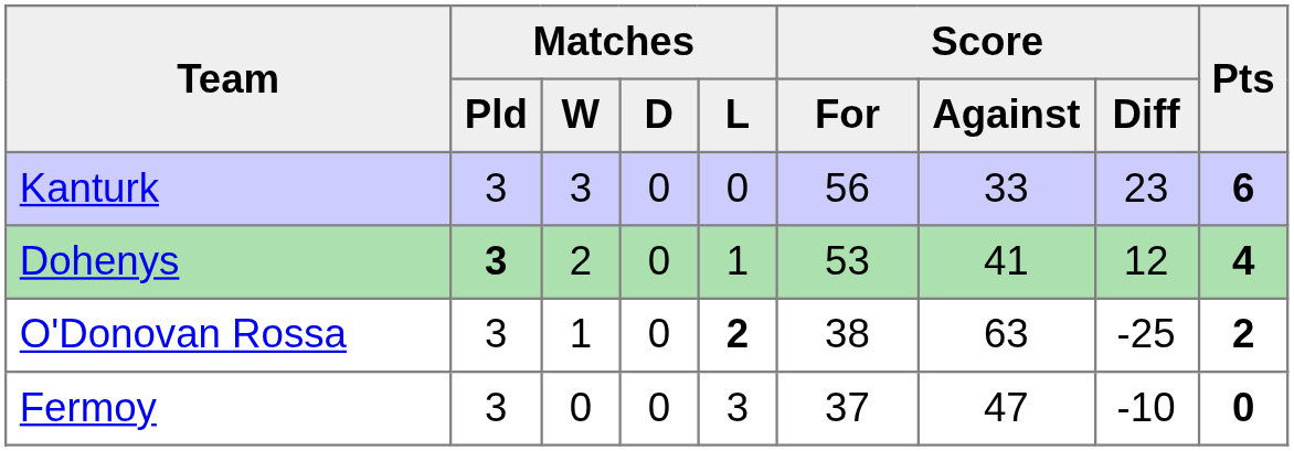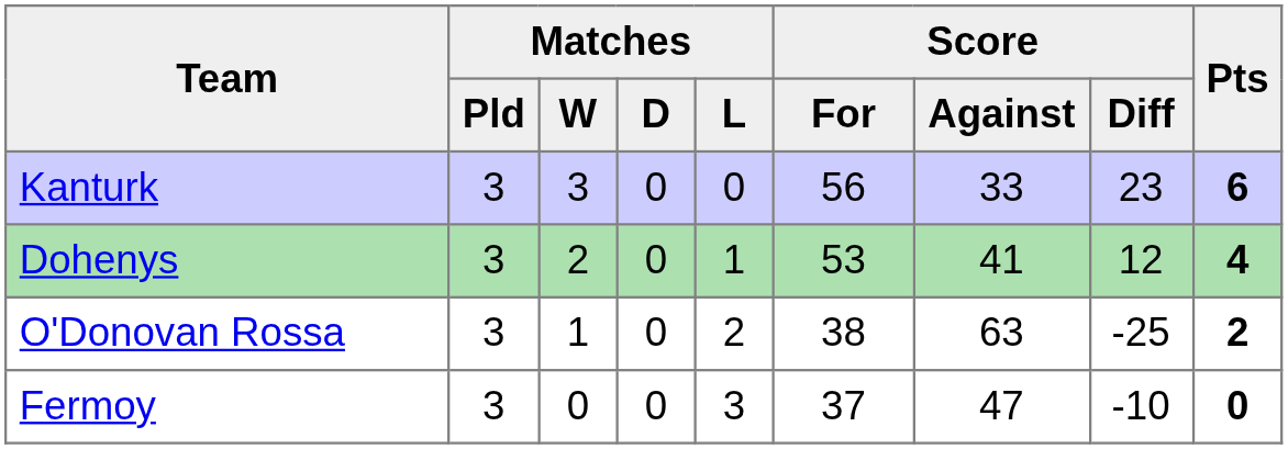Dohenys | Matches / Pld: bold -> normal
O'Donovan Rossa | Matches / L: bold -> normal
